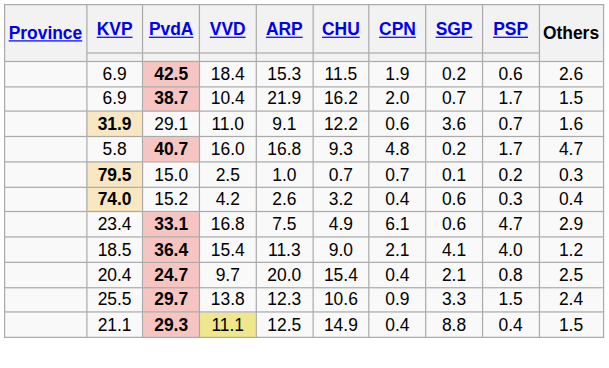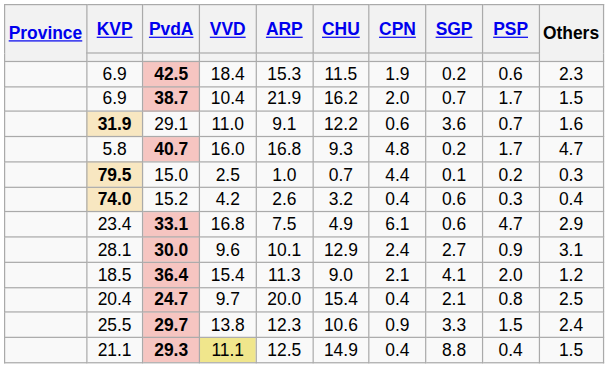42.5 | Others: 2.6 -> 2.3
15.0 | CPN: 0.7 -> 4.4
+ row: 28.1 | 30.0 | 9.6 | 10.1 | 12.9 | 2.4 | 2.7 | 0.9 | 3.1
36.4 | PSP: 4.0 -> 2.0
